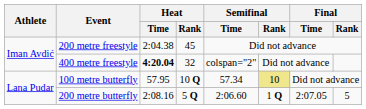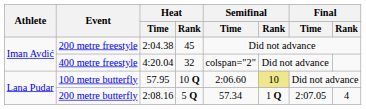400 metre freestyle | Heat / Time: bold -> normal
100 metre butterfly | Semifinal / Time: 57.34 -> 2:06.60
200 metre butterfly | Semifinal / Time: 2:06.60 -> 57.34
200 metre butterfly | Final / Rank: 5 -> 4
